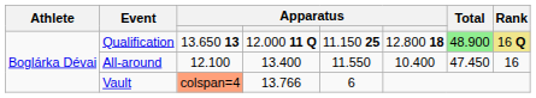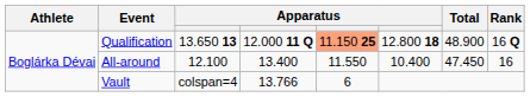Qualification | column 5: no background -> lightsalmon background
Qualification | Total: lightgreen background -> no background
Qualification | Rank: khaki background -> no background
Vault | column 3: lightsalmon background -> no background
